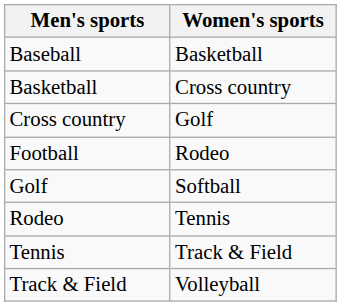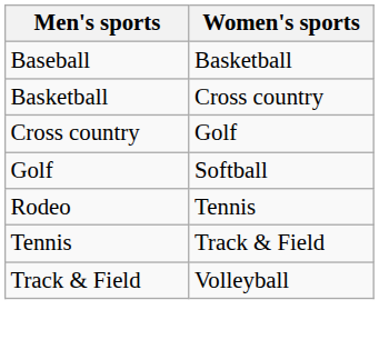- row: Football | Rodeo
